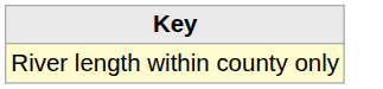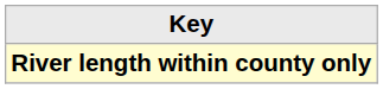row 2 | column 1: normal -> bold
